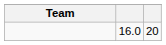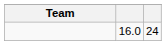row 2 | column 3: 20 -> 24
